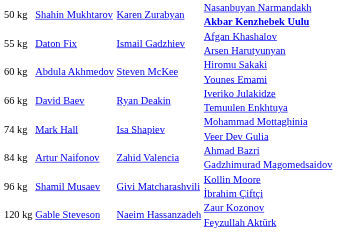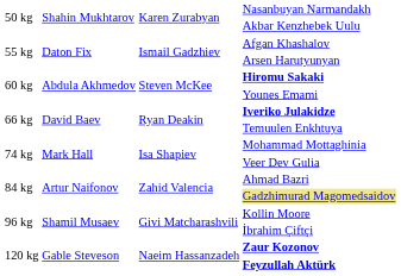Akbar Kenzhebek Uulu | column 4: bold -> normal
Hiromu Sakaki | column 4: normal -> bold
Iveriko Julakidze | column 4: normal -> bold
Gadzhimurad Magomedsaidov | column 4: no background -> khaki background
Zaur Kozonov | column 4: normal -> bold
Feyzullah Aktürk | column 4: normal -> bold
